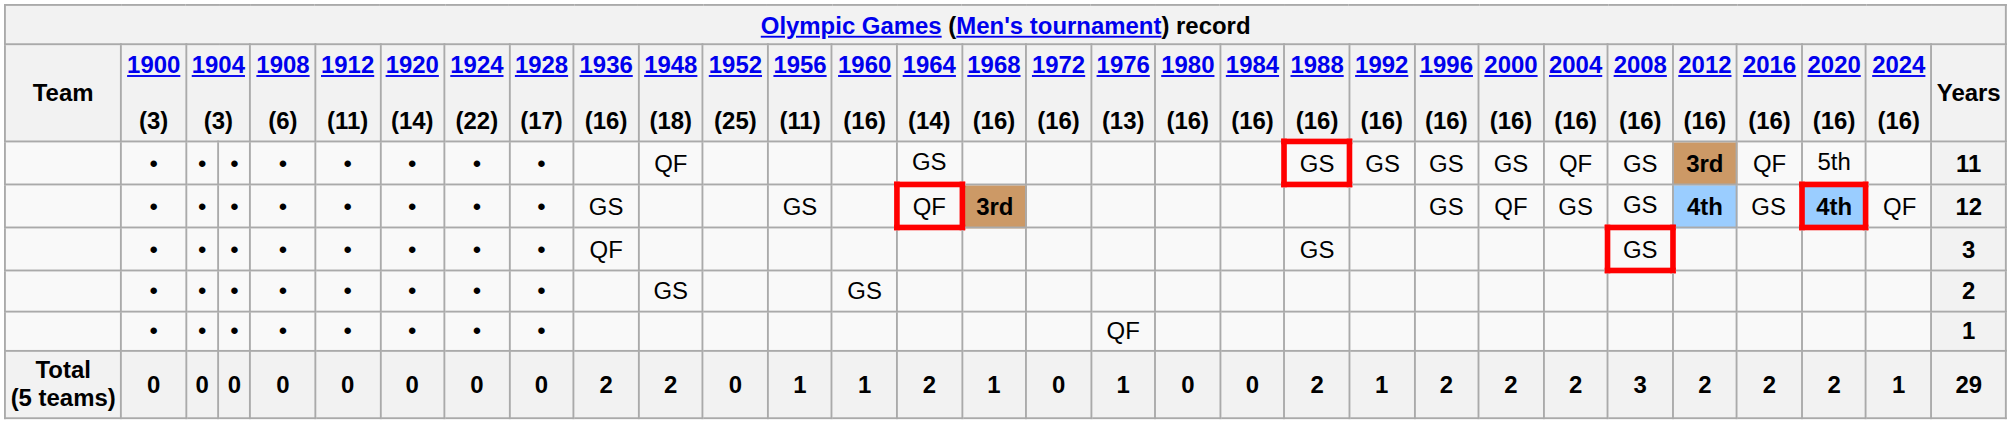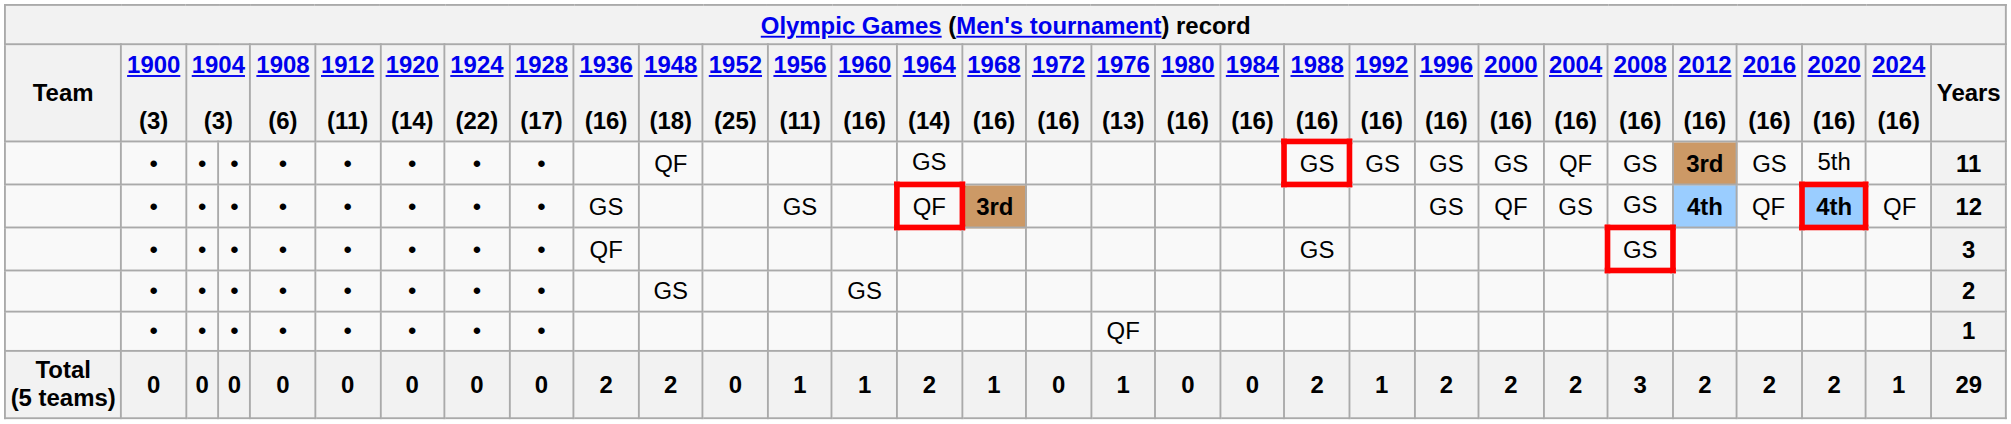row 3 | 2016 (16): QF -> GS
row 4 | 2016 (16): GS -> QF
